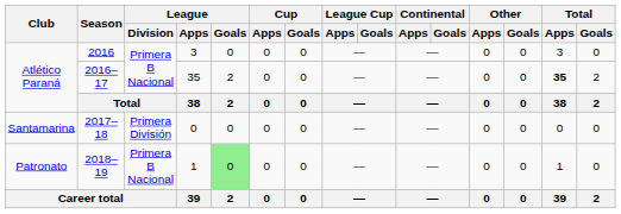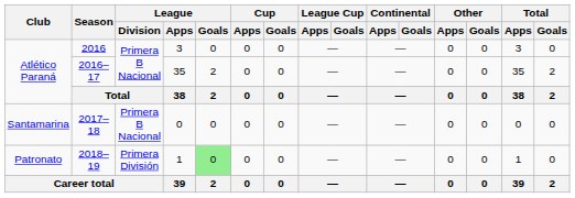2016–17 | Total / Apps: bold -> normal
2017–18 | League / Division: Primera División -> Primera B Nacional
2018–19 | League / Division: Primera B Nacional -> Primera División
